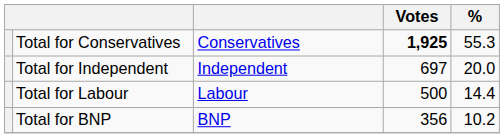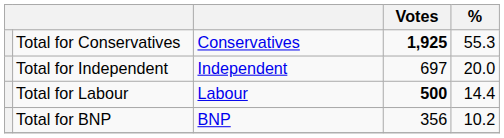row 4 | Votes: normal -> bold
